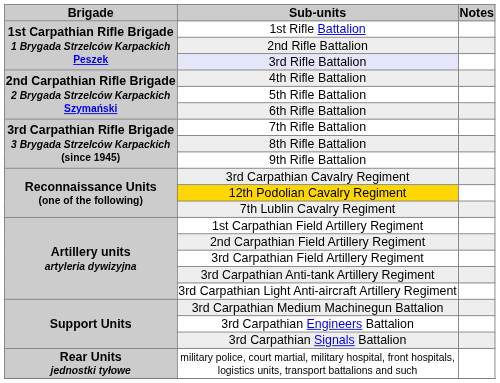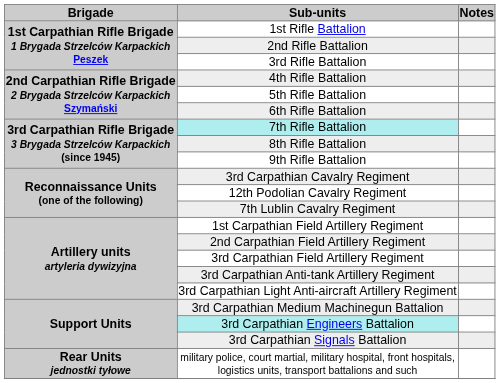3rd Rifle Battalion | Sub-units: lavender background -> no background
7th Rifle Battalion | Sub-units: no background -> paleturquoise background
12th Podolian Cavalry Regiment | Sub-units: gold background -> no background
3rd Carpathian Engineers Battalion | Sub-units: no background -> paleturquoise background
